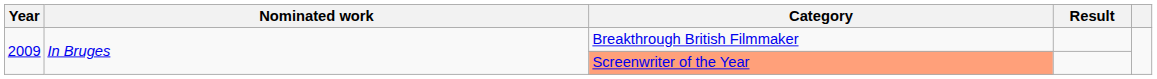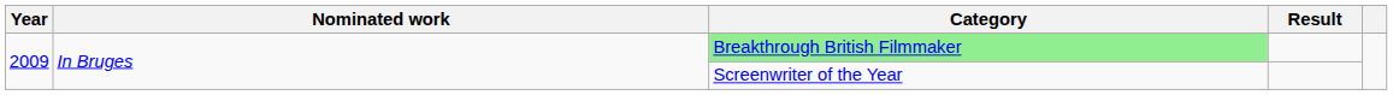Breakthrough British Filmmaker | Category: no background -> lightgreen background
Screenwriter of the Year | Category: lightsalmon background -> no background
